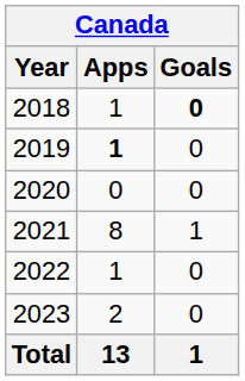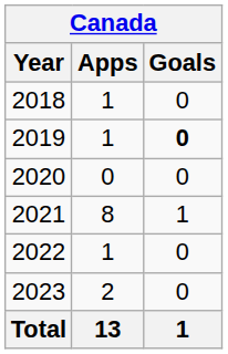2018 | Goals: bold -> normal
2019 | Apps: bold -> normal
2019 | Goals: normal -> bold
